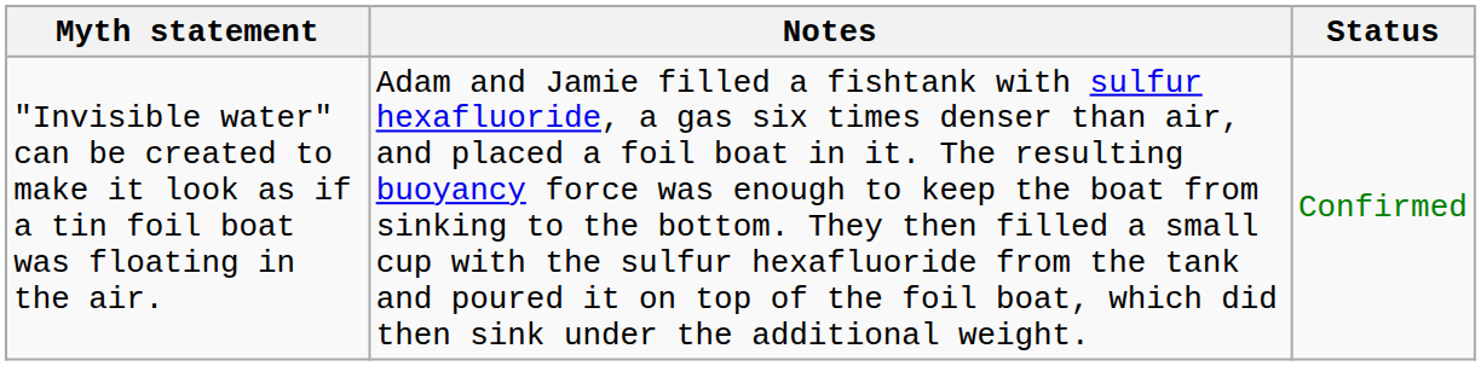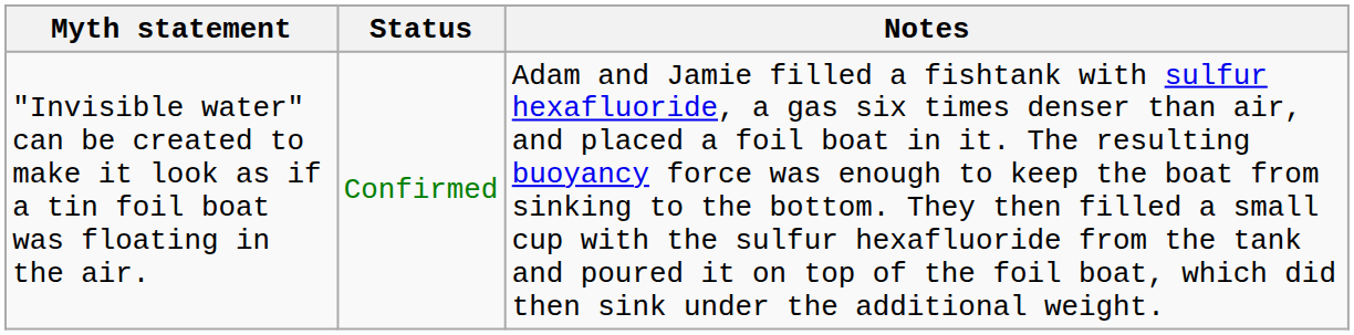columns swapped: Status <-> Notes
